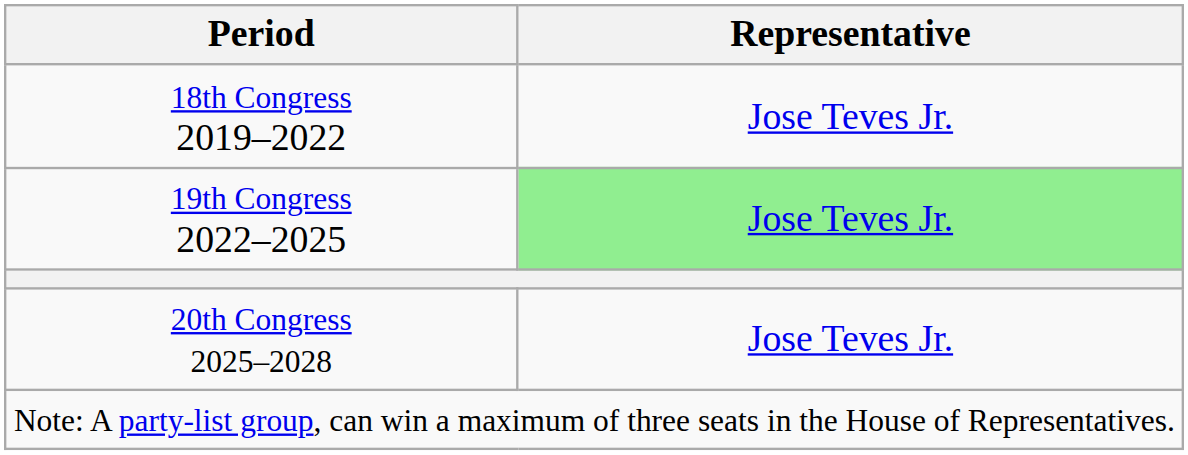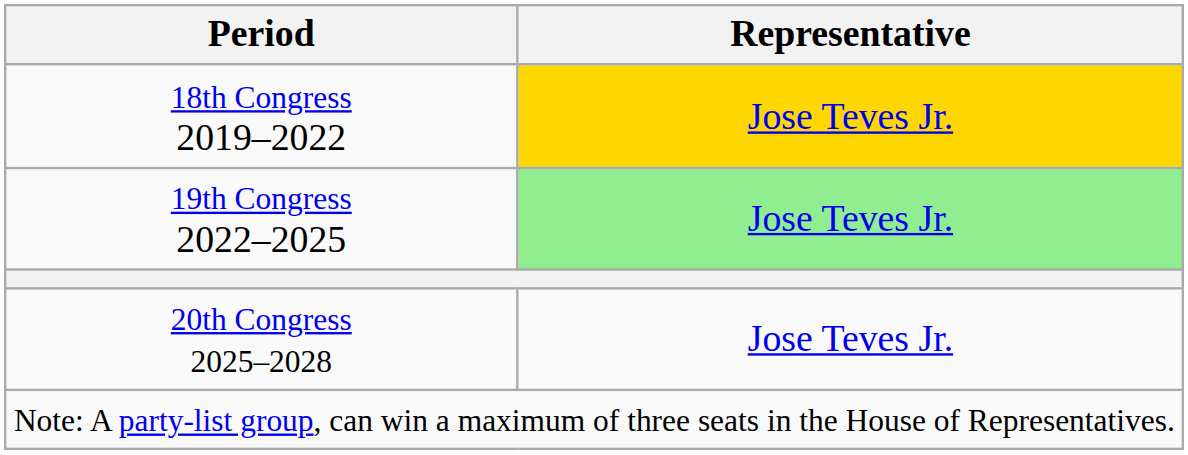18th Congress 2019–2022 | Representative: no background -> gold background
